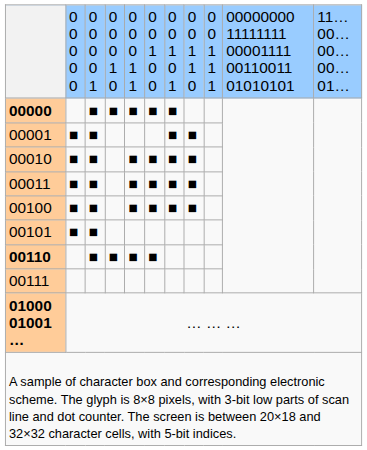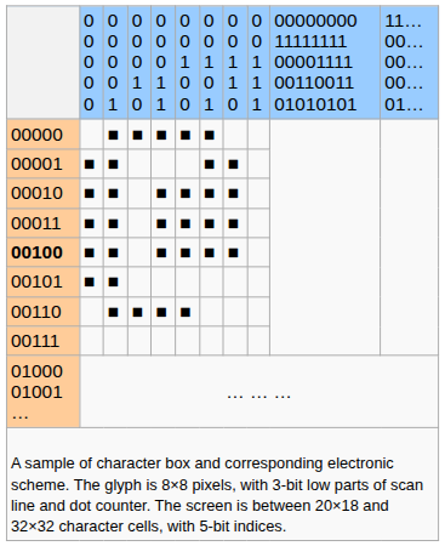00000 | column 1: bold -> normal
00100 | column 1: normal -> bold
00110 | column 1: bold -> normal
01000 01001 … | column 1: bold -> normal
